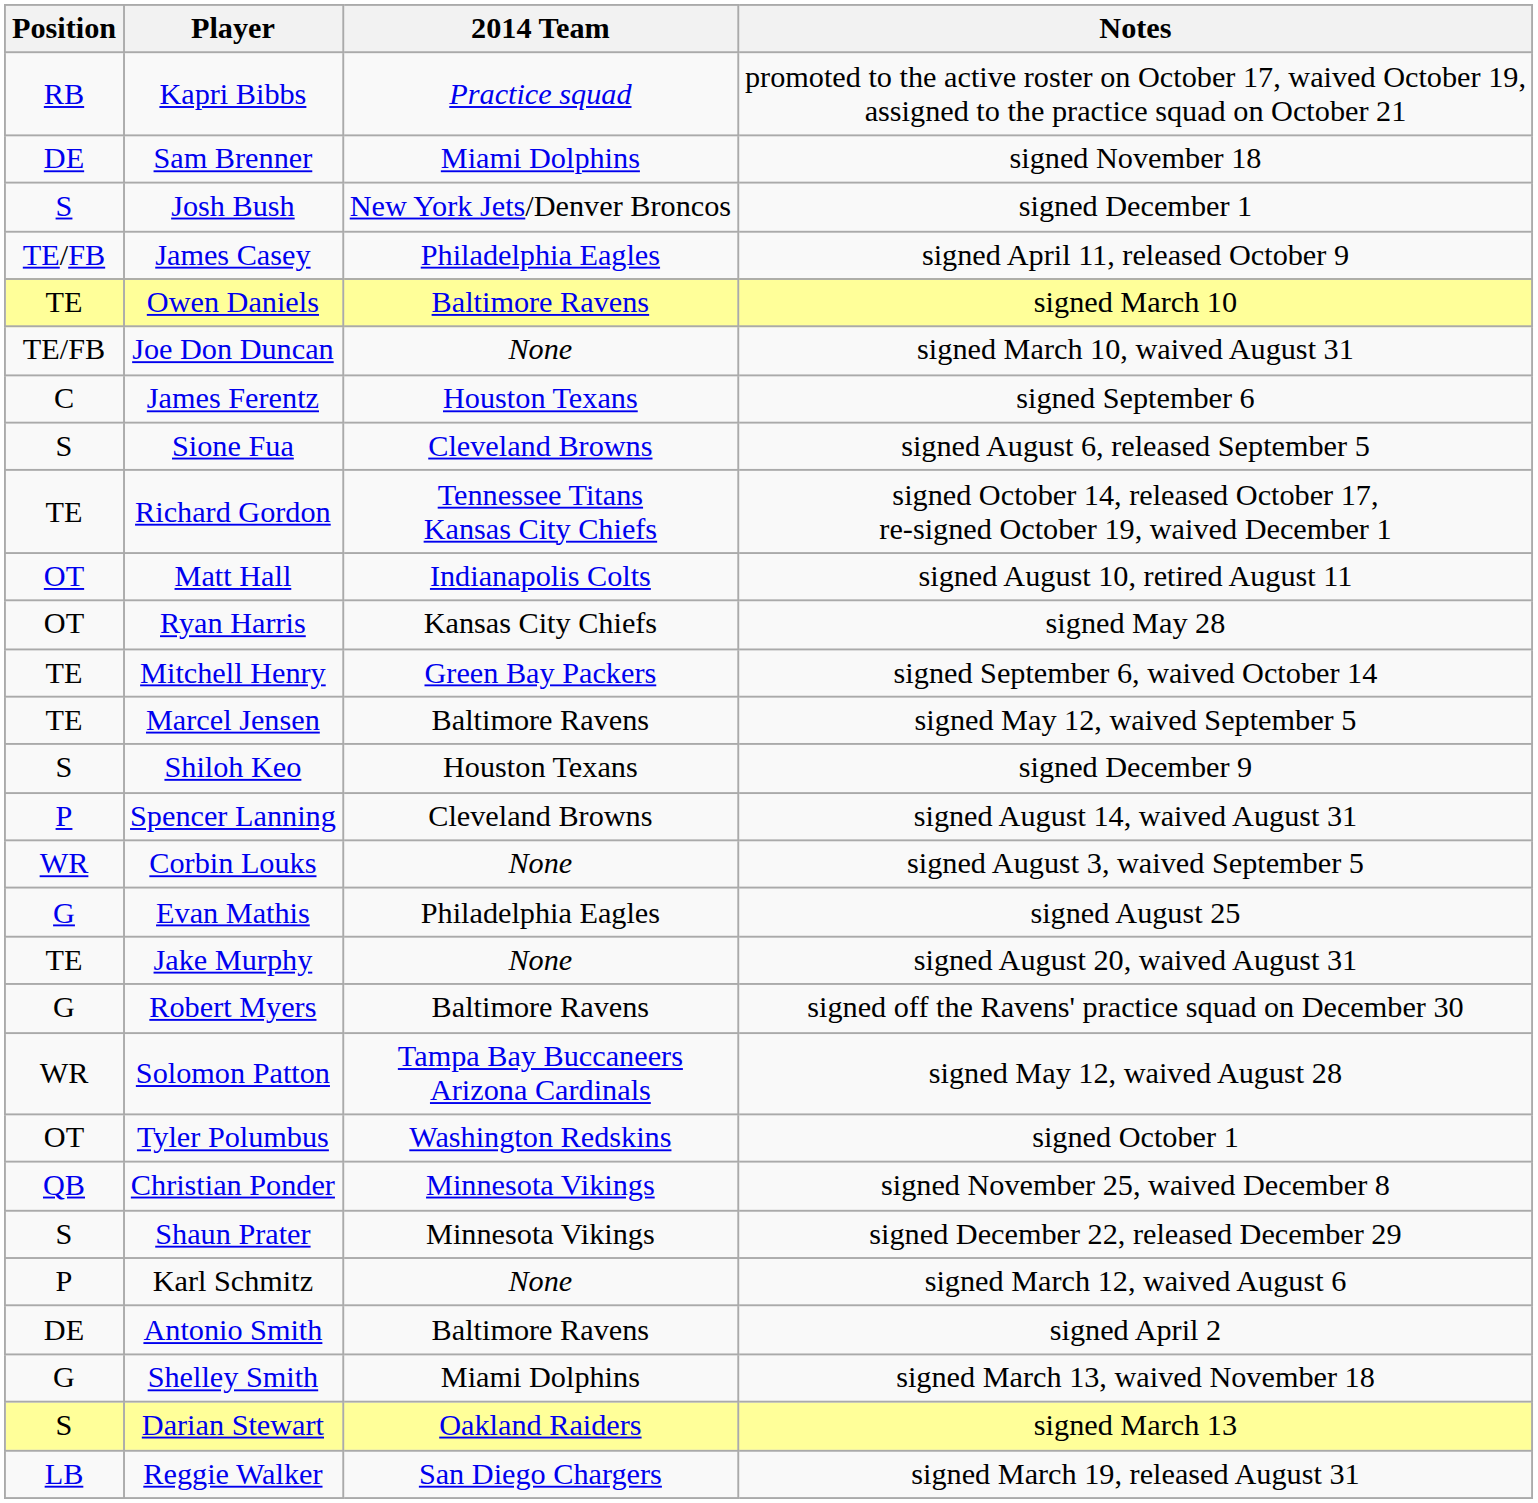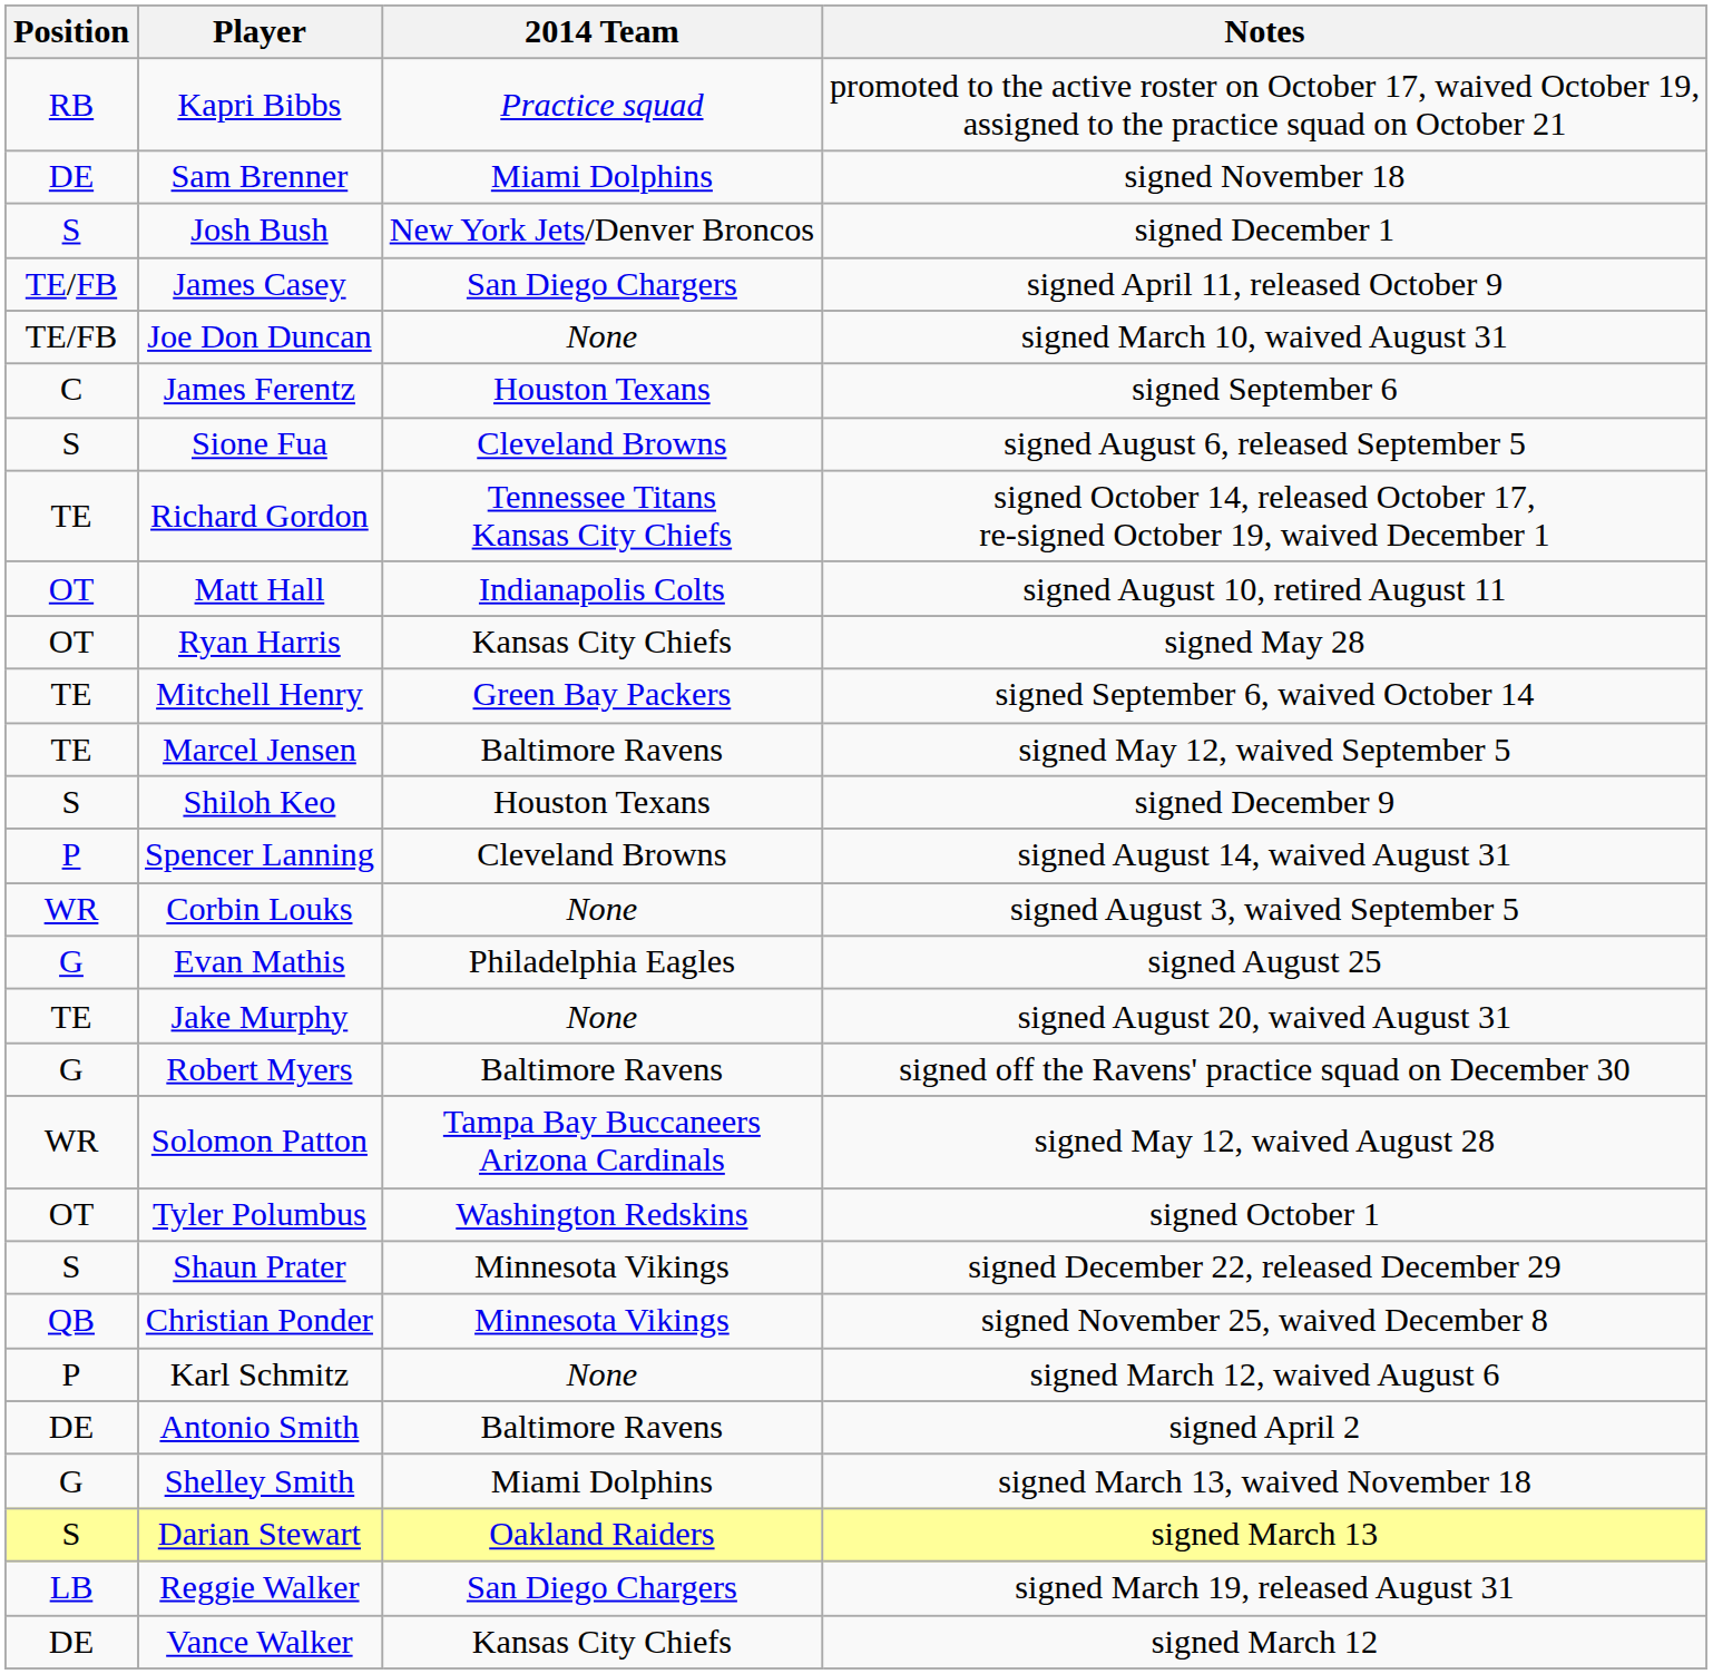James Casey | 2014 Team: Philadelphia Eagles -> San Diego Chargers
- row: TE | Owen Daniels | Baltimore Ravens | signed March 10
rows swapped: Christian Ponder <-> Shaun Prater
+ row: DE | Vance Walker | Kansas City Chiefs | signed March 12
